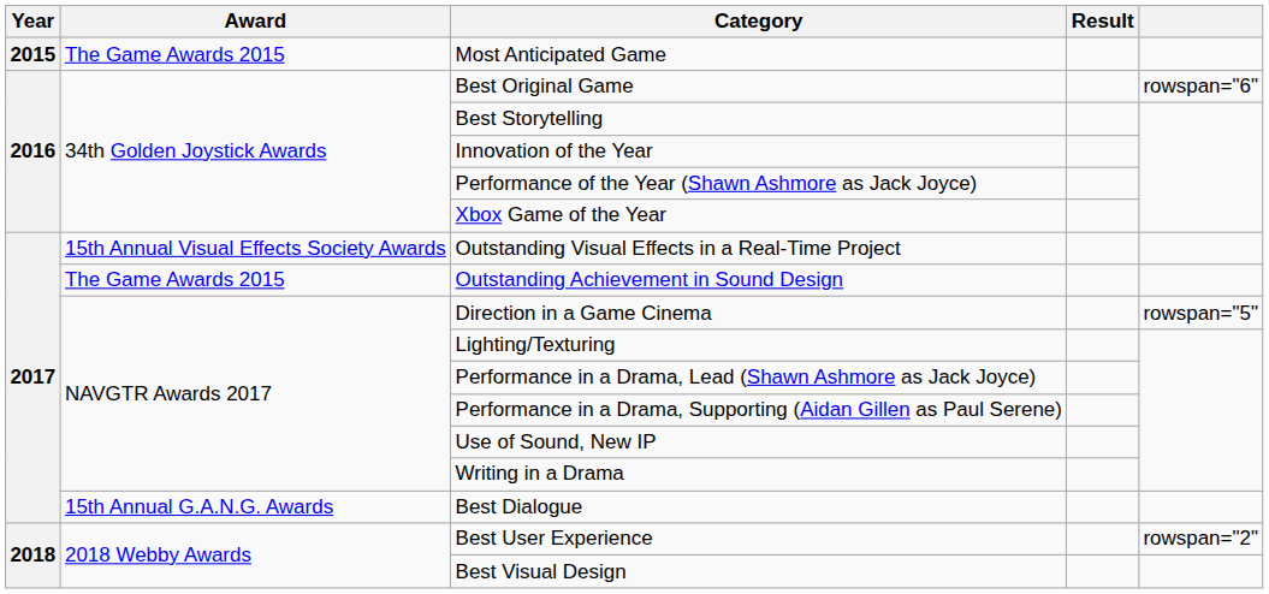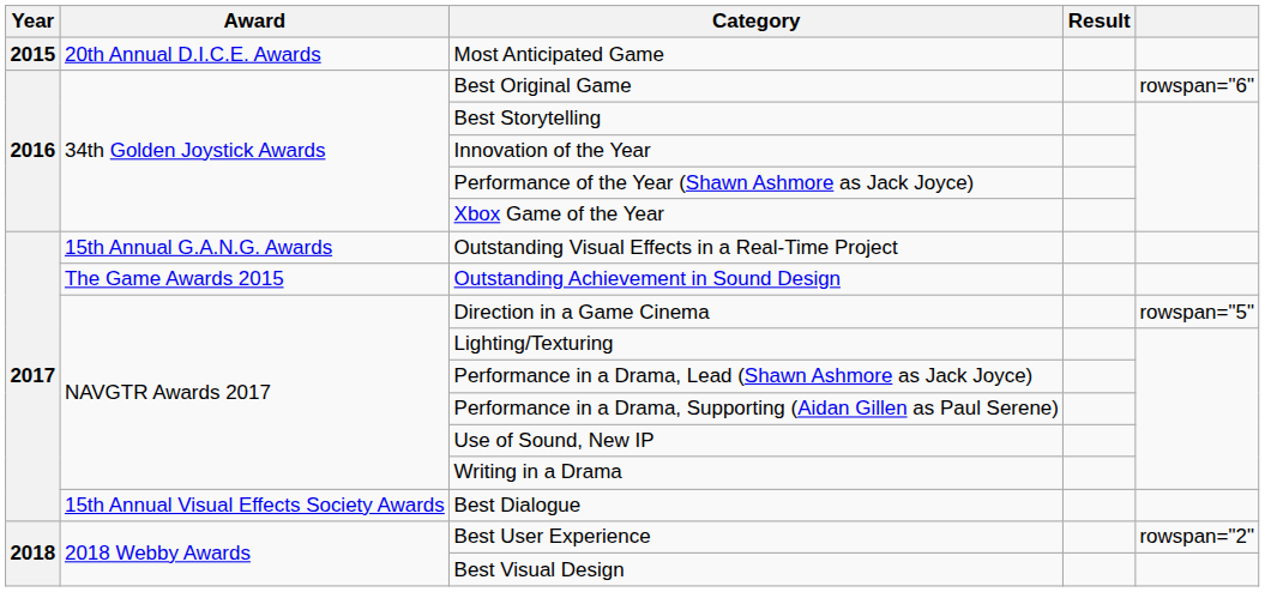Most Anticipated Game | Award: The Game Awards 2015 -> 20th Annual D.I.C.E. Awards
Outstanding Visual Effects in a Real-Time Project | Award: 15th Annual Visual Effects Society Awards -> 15th Annual G.A.N.G. Awards
Best Dialogue | Award: 15th Annual G.A.N.G. Awards -> 15th Annual Visual Effects Society Awards
